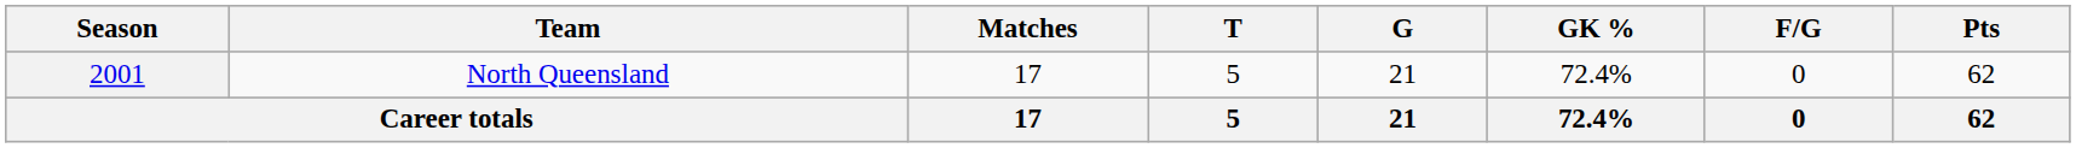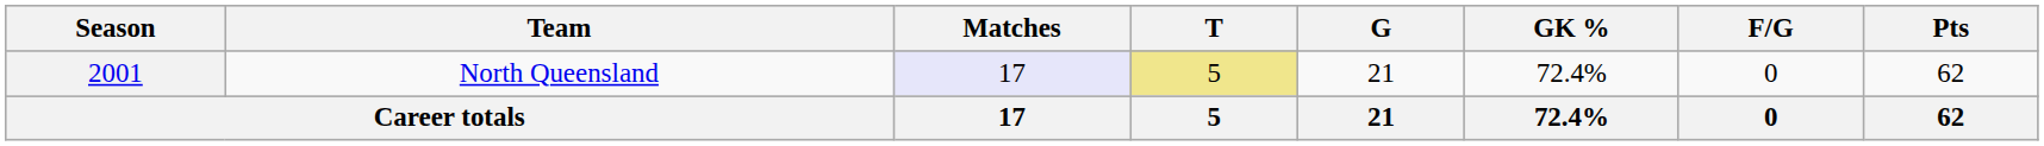2001 | Matches: no background -> lavender background
2001 | T: no background -> khaki background
